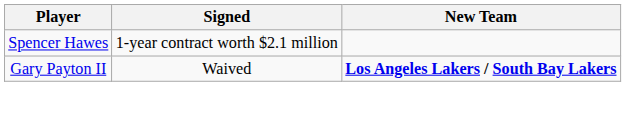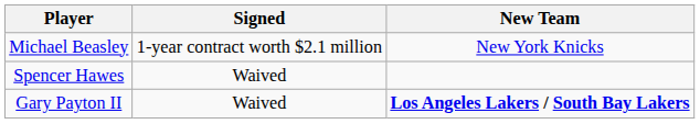+ row: Michael Beasley | 1-year contract worth $2.1 million | New York Knicks
Spencer Hawes | Signed: 1-year contract worth $2.1 million -> Waived
